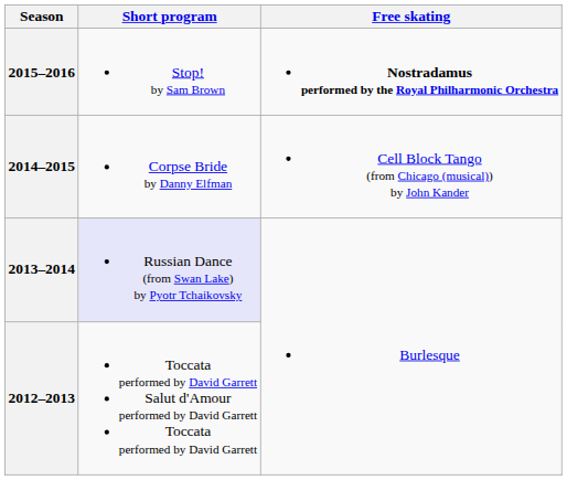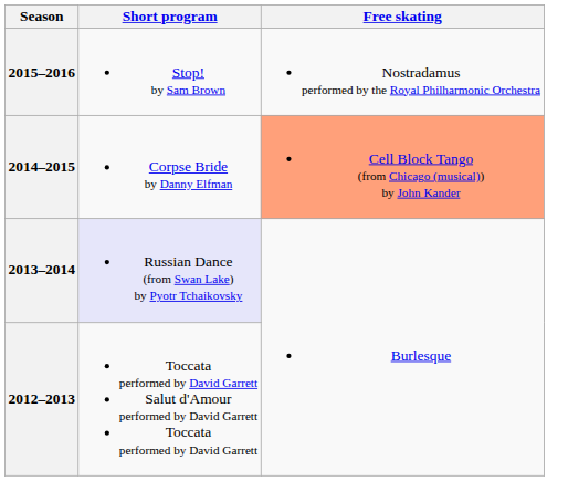2015–2016 | Free skating: bold -> normal
2014–2015 | Free skating: no background -> lightsalmon background
